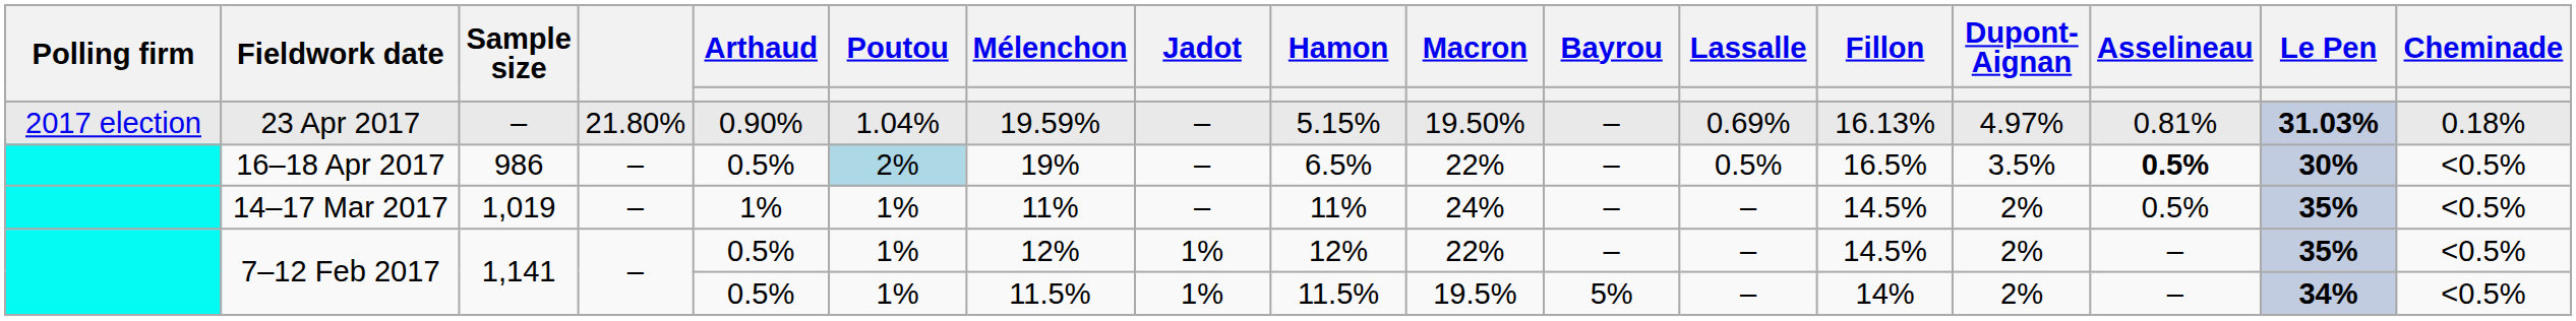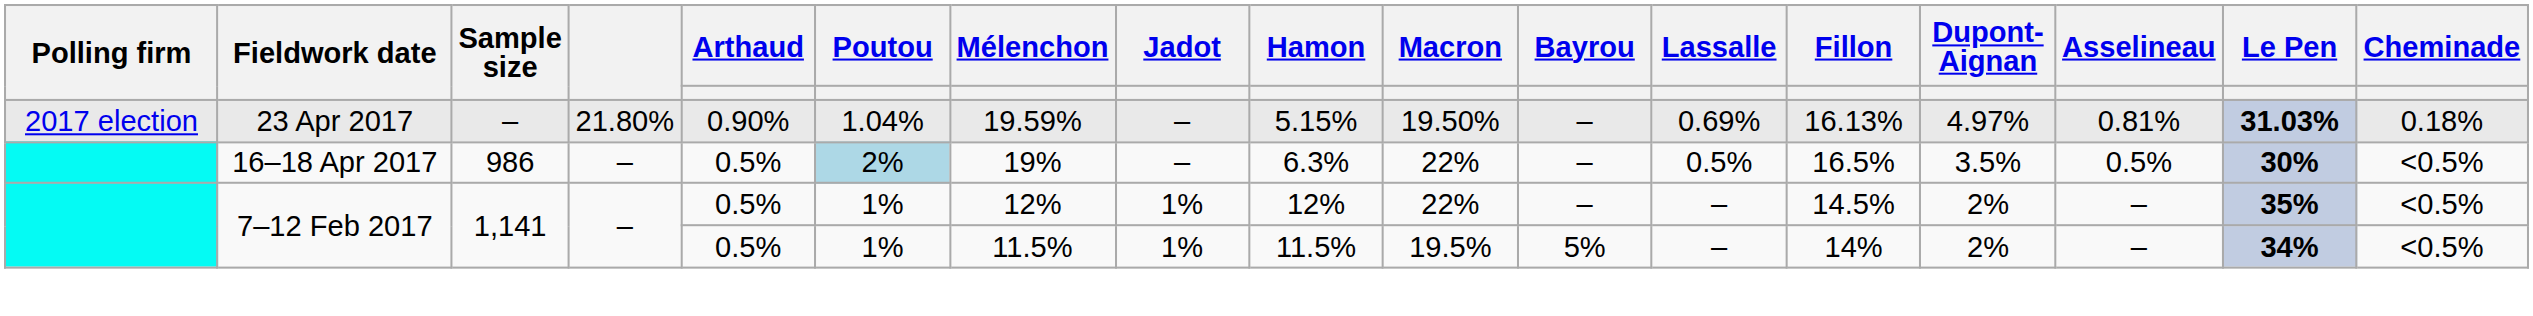16–18 Apr 2017 | Hamon: 6.5% -> 6.3%
16–18 Apr 2017 | Asselineau: bold -> normal
- row: 14–17 Mar 2017 | 1,019 | – | 1% | 1% | 11% | – | 11% | 24% | – | – | 14.5% | 2% | 0.5% | 35% | <0.5%
